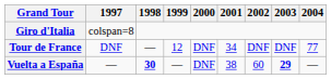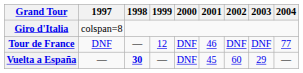Tour de France | 2001: 34 -> 46
Vuelta a España | 2001: 38 -> 45
Vuelta a España | 2003: bold -> normal
